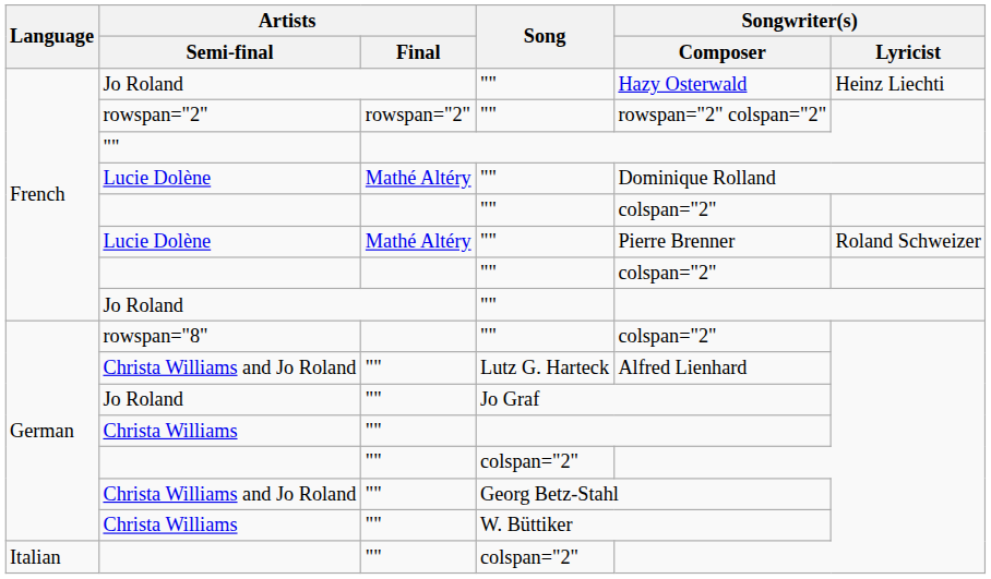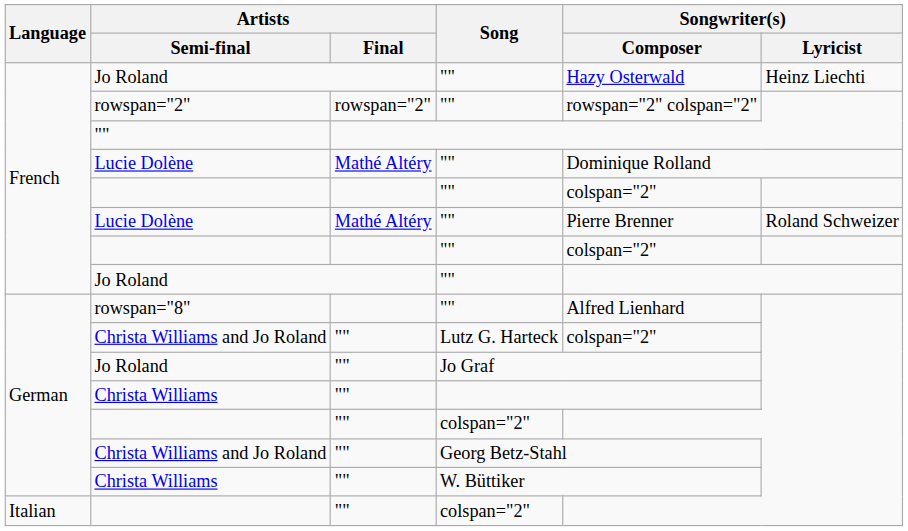rowspan="8" | Songwriter(s) / Composer: colspan="2" -> Alfred Lienhard
Christa Williams and Jo Roland / Lutz G. Harteck | Songwriter(s) / Composer: Alfred Lienhard -> colspan="2"
